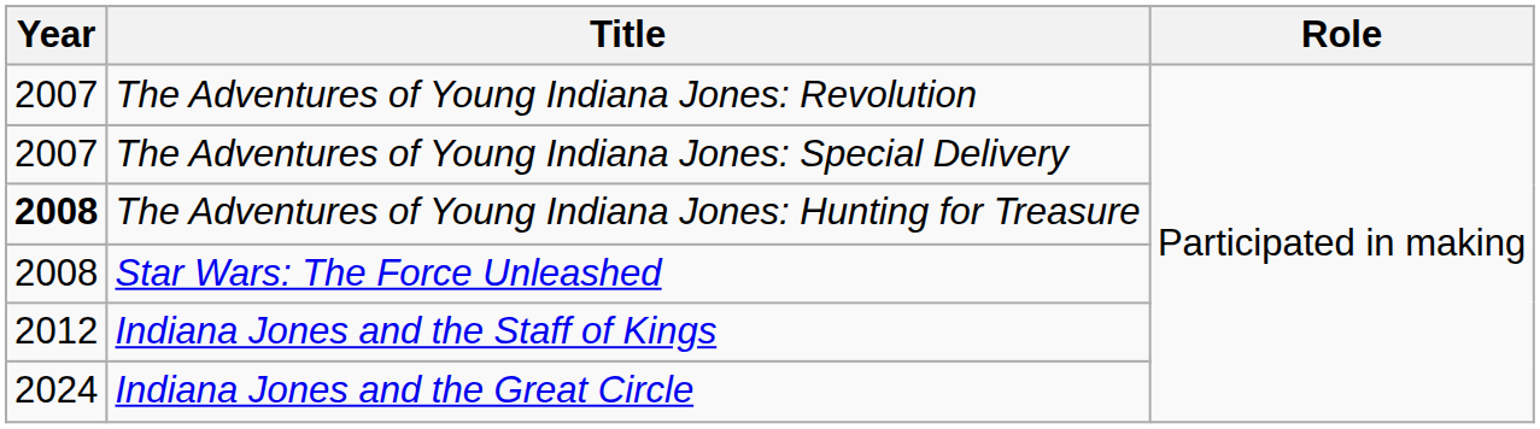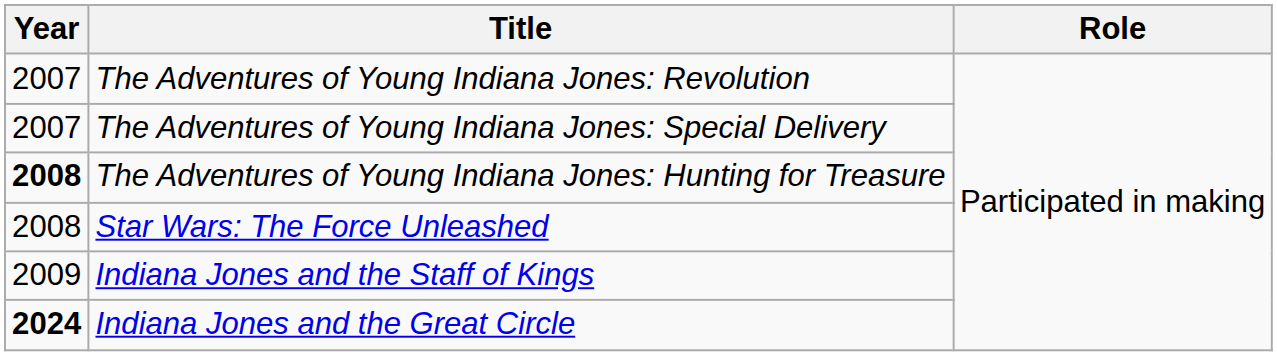Indiana Jones and the Staff of Kings | Year: 2012 -> 2009
Indiana Jones and the Great Circle | Year: normal -> bold
